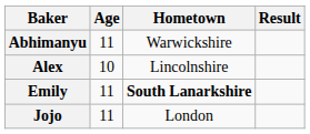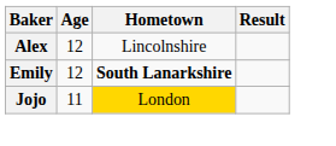- row: Abhimanyu | 11 | Warwickshire
Alex | Age: 10 -> 12
Emily | Age: 11 -> 12
Jojo | Hometown: no background -> gold background
